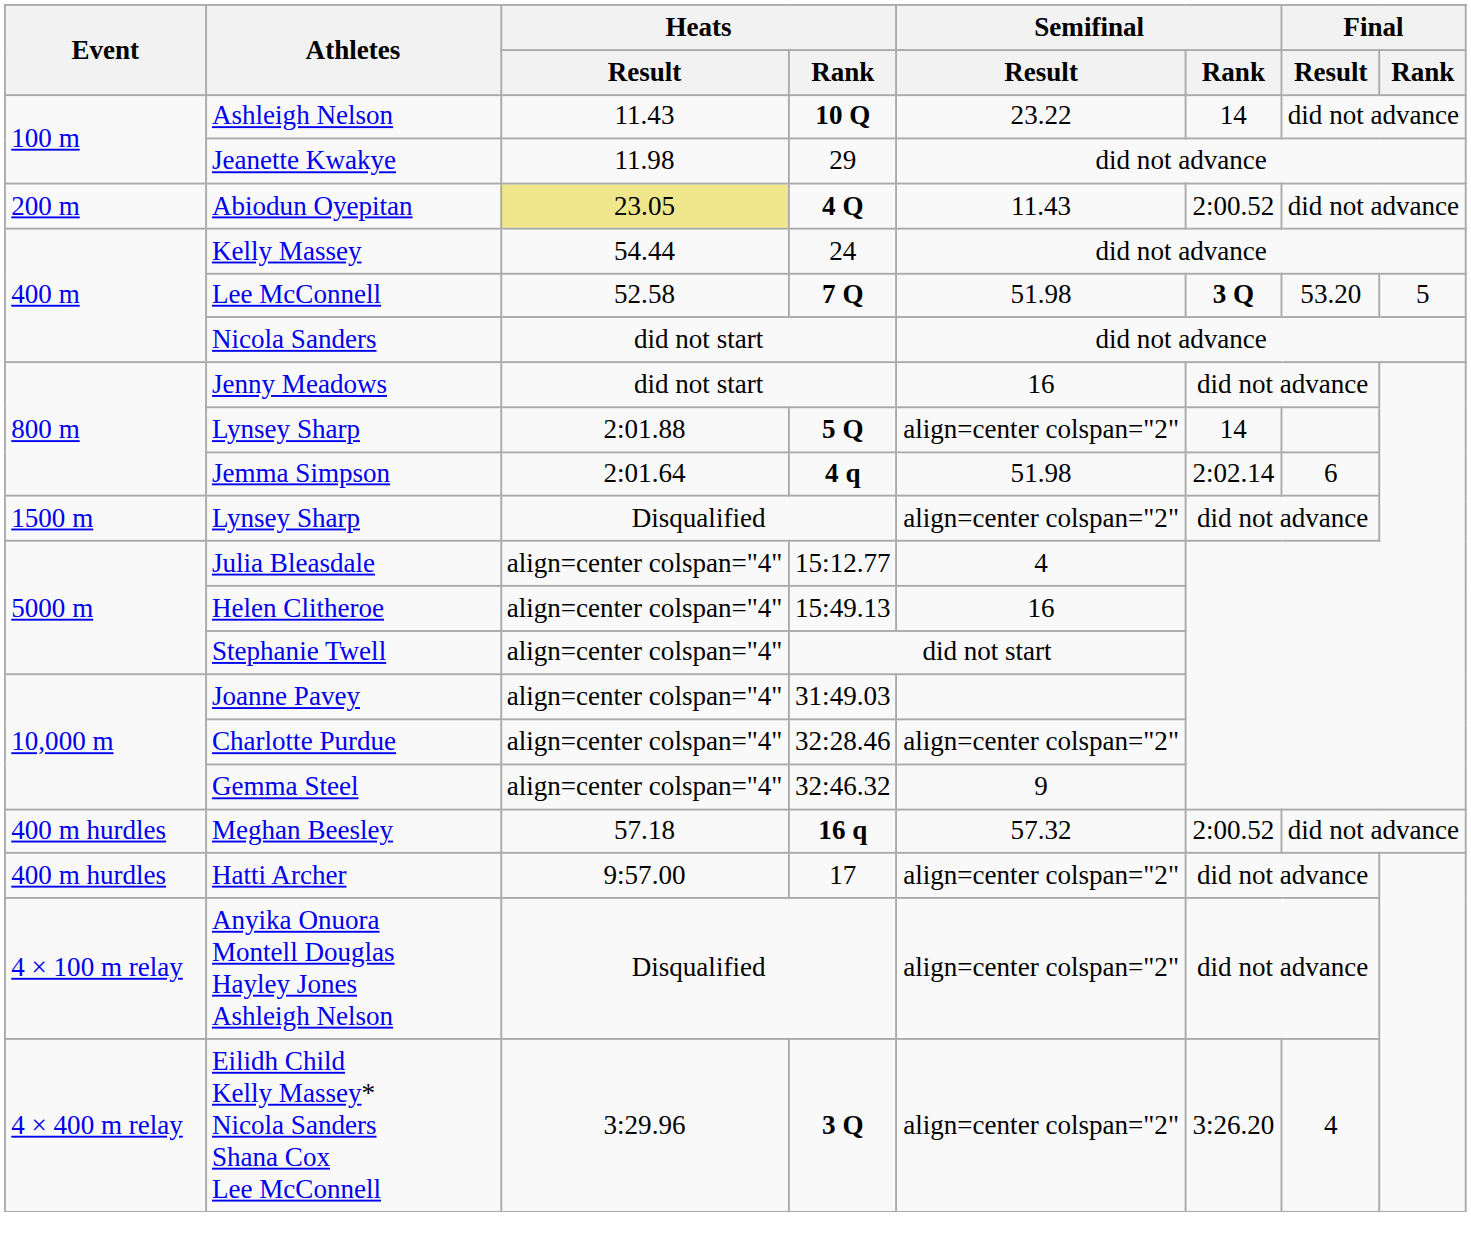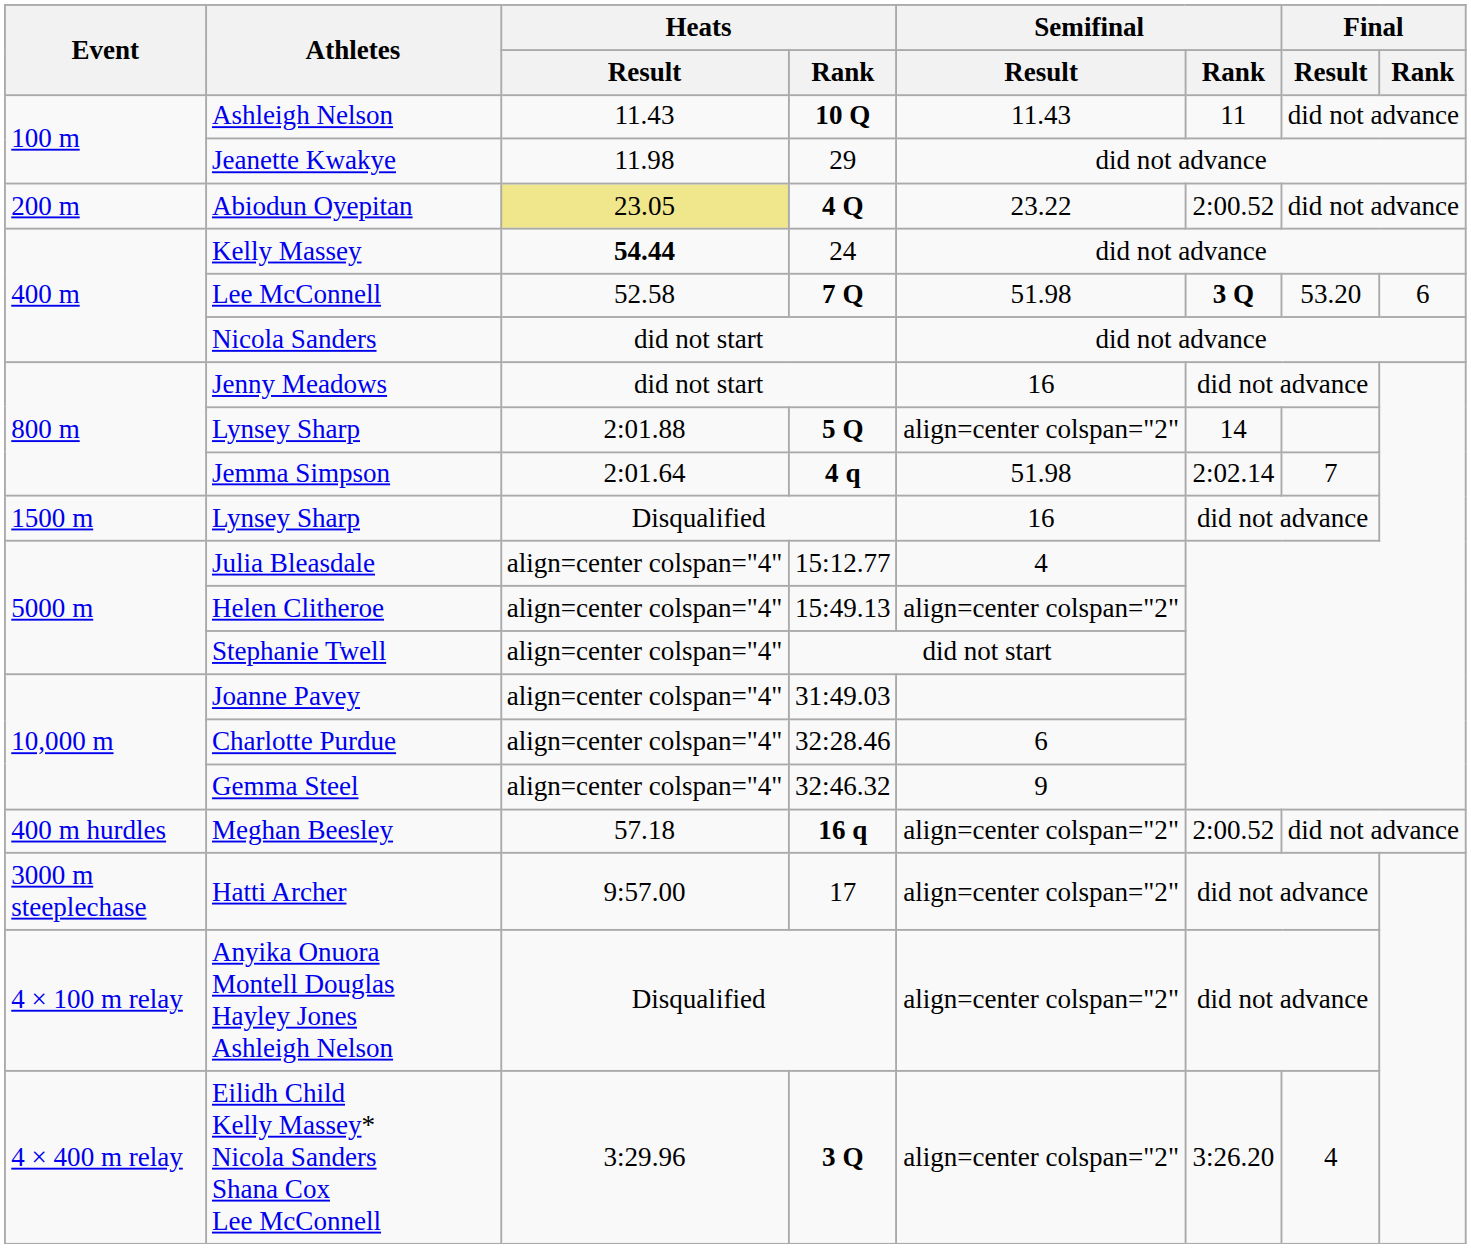Ashleigh Nelson | Semifinal / Result: 23.22 -> 11.43
Ashleigh Nelson | Semifinal / Rank: 14 -> 11
Abiodun Oyepitan | Semifinal / Result: 11.43 -> 23.22
Kelly Massey | Heats / Result: normal -> bold
Lee McConnell | Final / Rank: 5 -> 6
Jemma Simpson | Final / Result: 6 -> 7
Lynsey Sharp / Disqualified | Semifinal / Result: align=center colspan="2" -> 16
Helen Clitheroe | Semifinal / Result: 16 -> align=center colspan="2"
Charlotte Purdue | Semifinal / Result: align=center colspan="2" -> 6
Meghan Beesley | Semifinal / Result: 57.32 -> align=center colspan="2"
Hatti Archer | Event: 400 m hurdles -> 3000 m steeplechase
